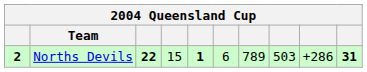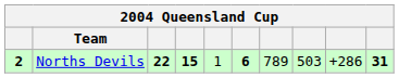Norths Devils | column 4: normal -> bold
Norths Devils | column 5: bold -> normal
Norths Devils | column 6: normal -> bold
